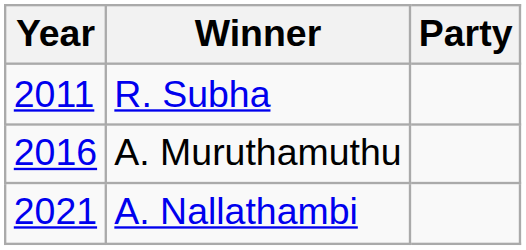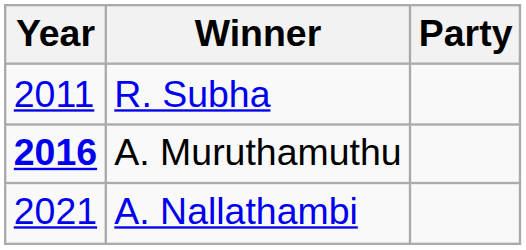A. Muruthamuthu | Year: normal -> bold
